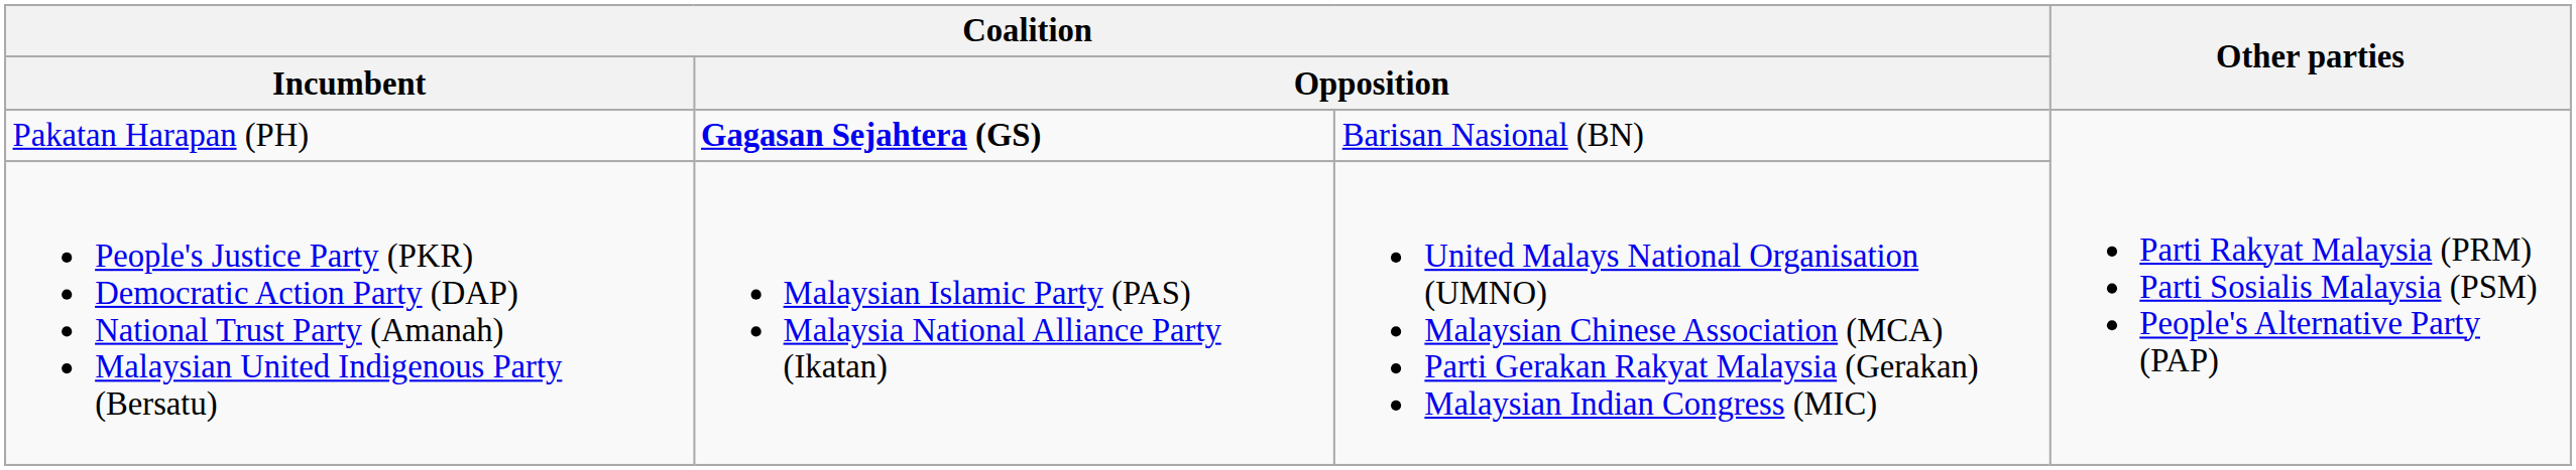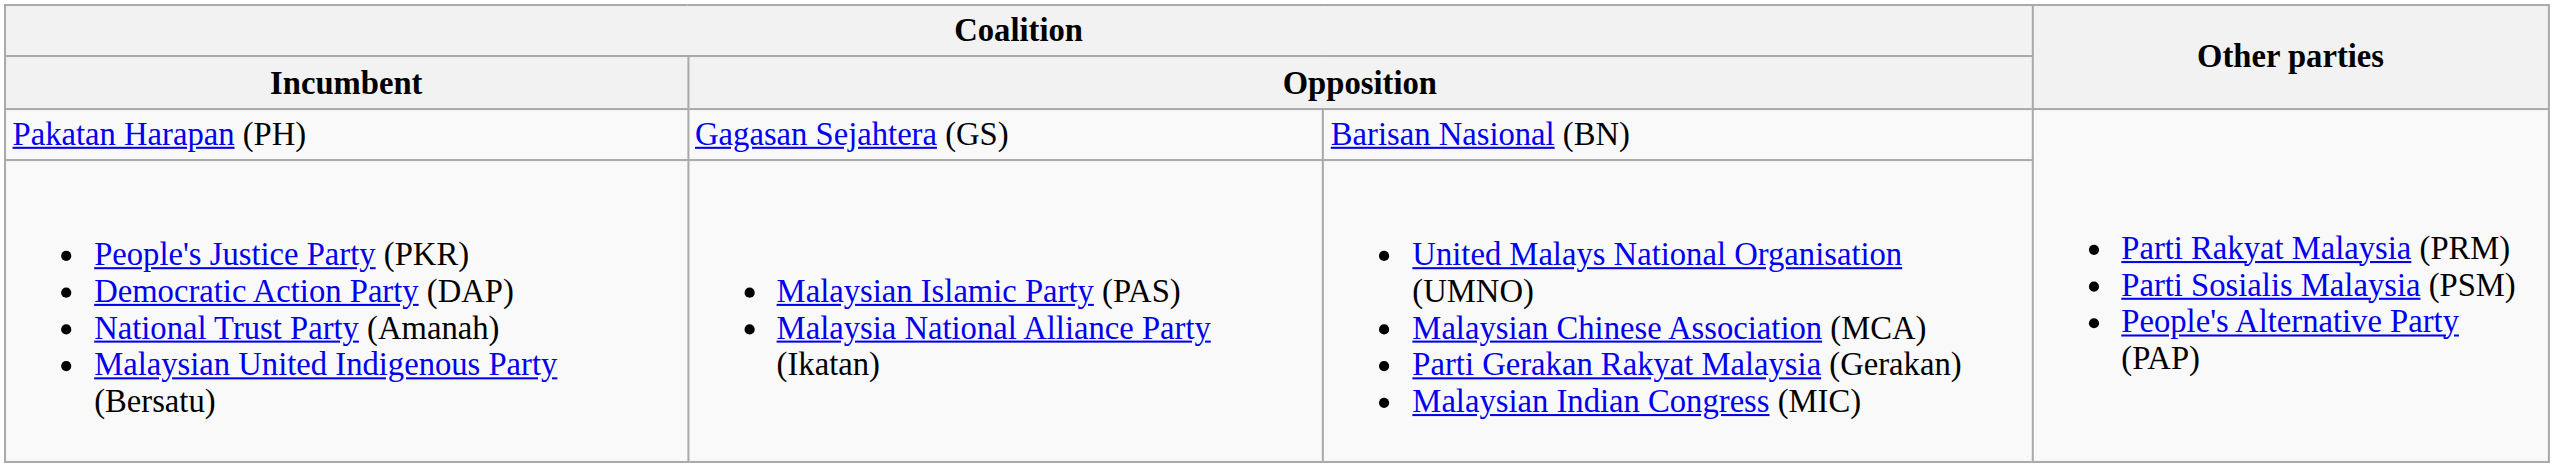Pakatan Harapan (PH) | column 2: bold -> normal
